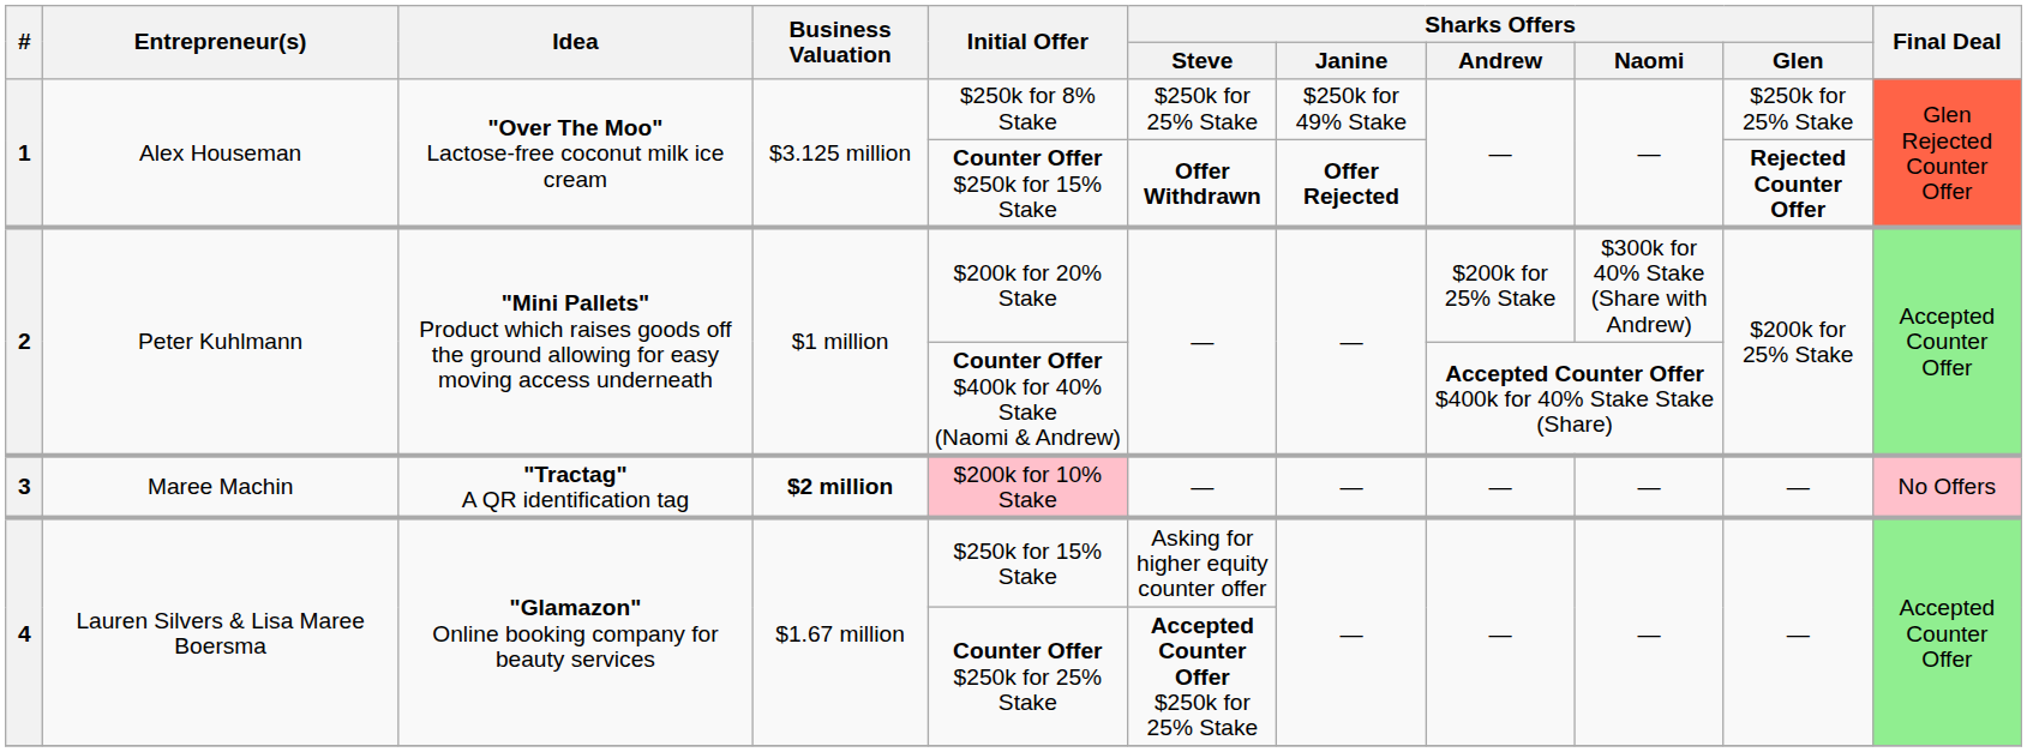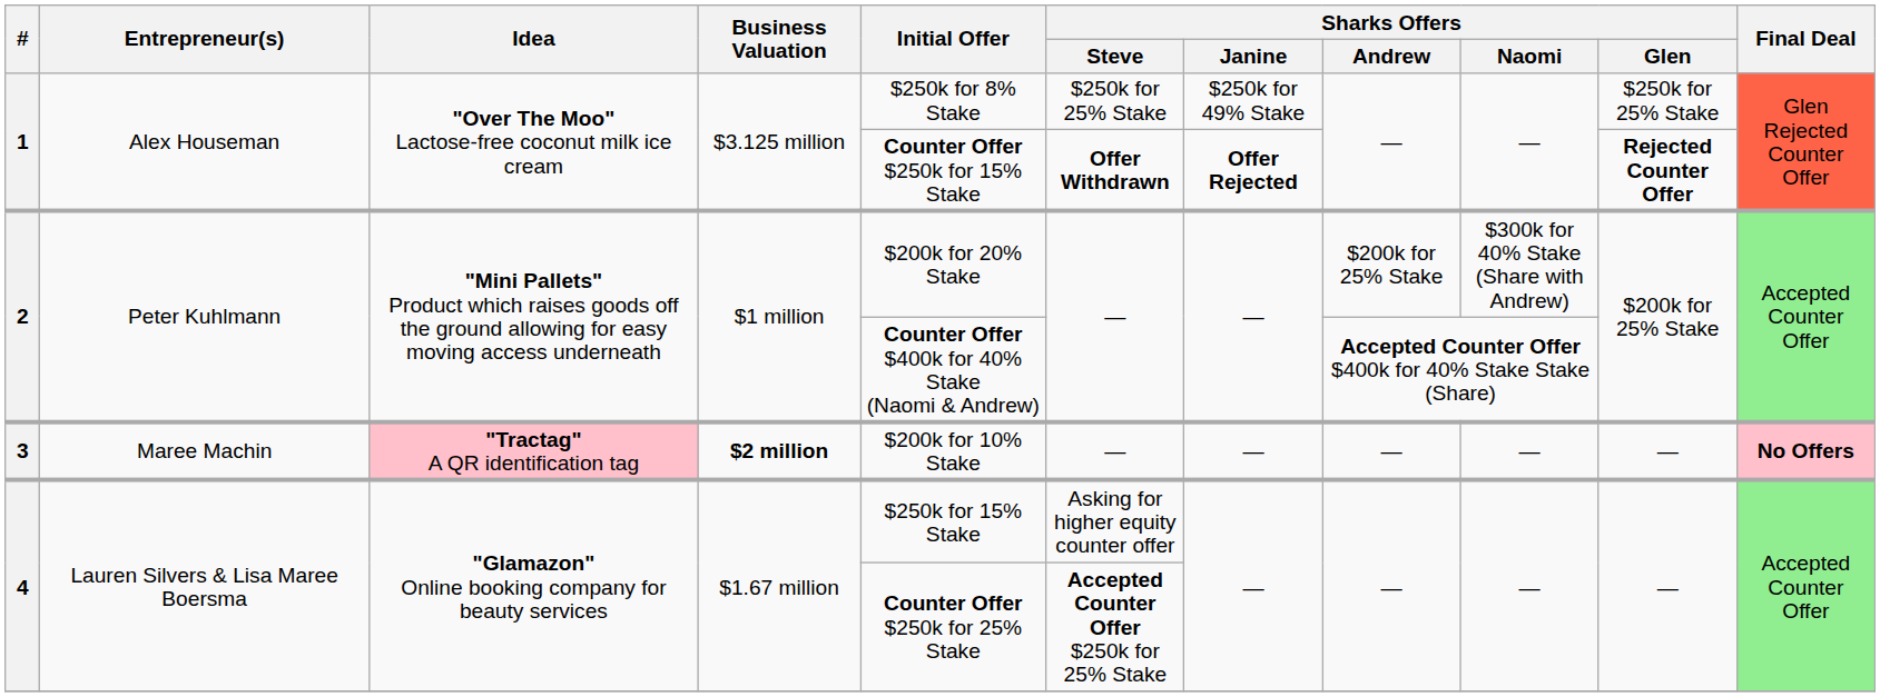3 | Idea: no background -> pink background
3 | Initial Offer: pink background -> no background
3 | Final Deal: normal -> bold
